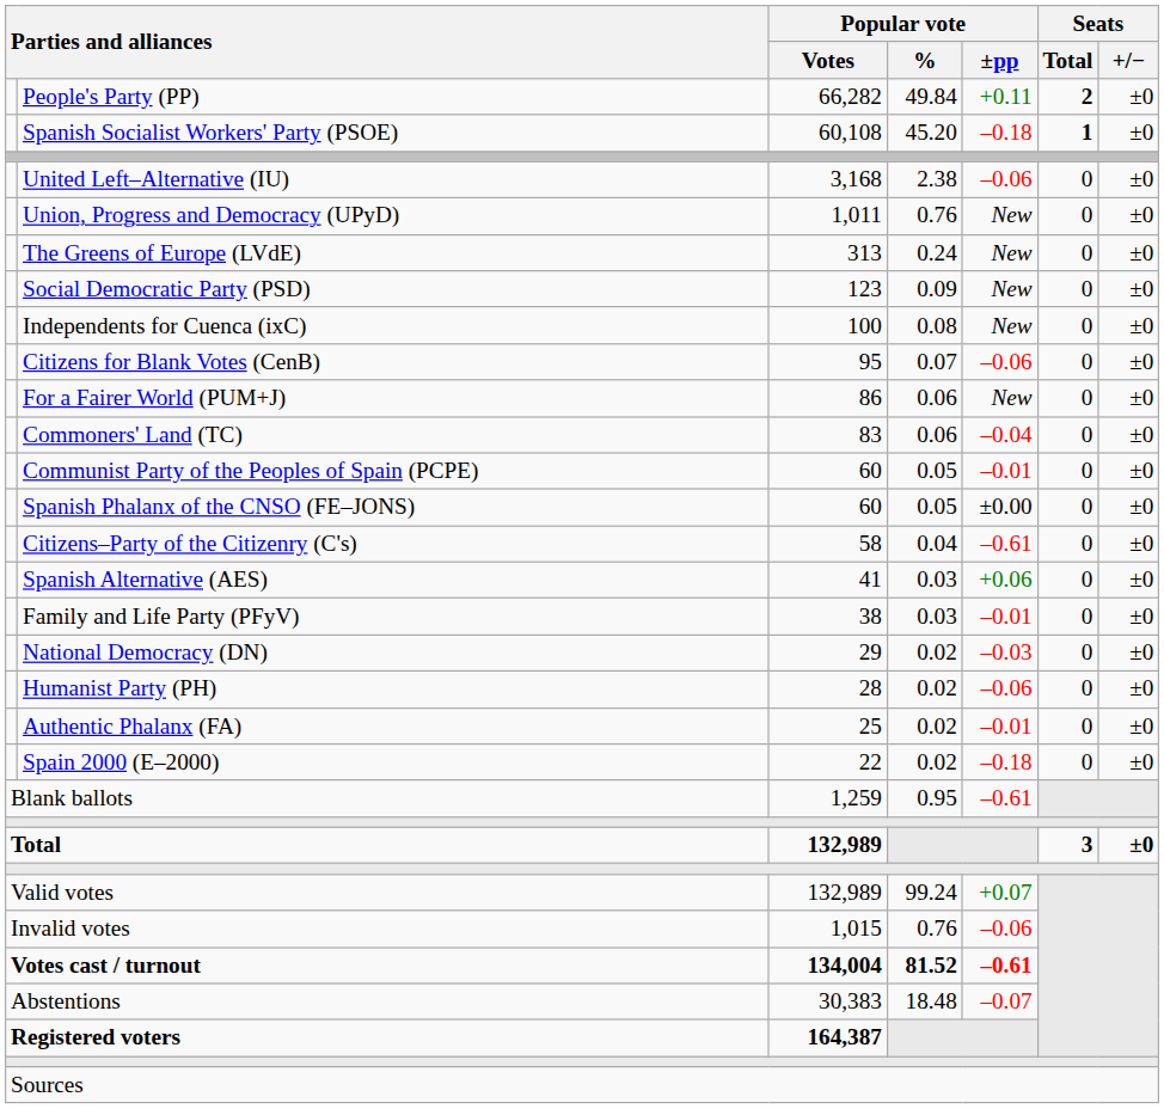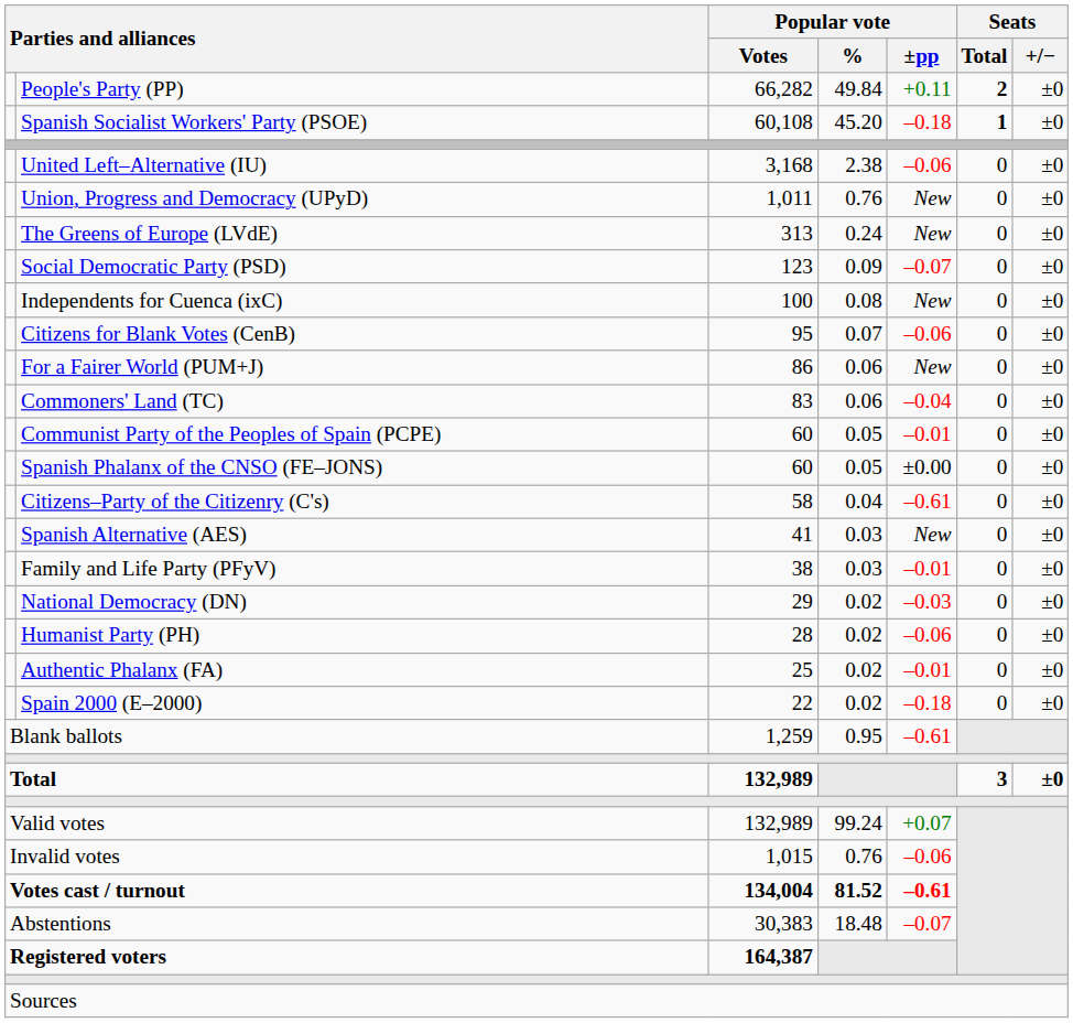Social Democratic Party (PSD) | Popular vote / ±pp: New -> –0.07
Spanish Alternative (AES) | Popular vote / ±pp: +0.06 -> New
